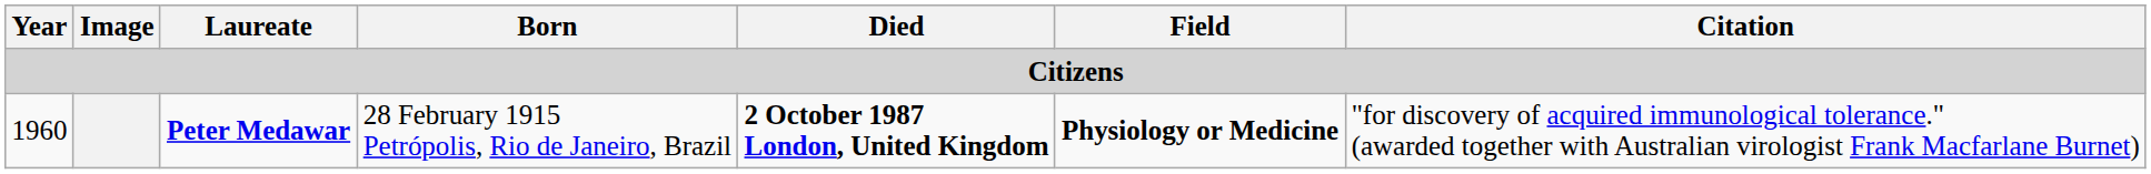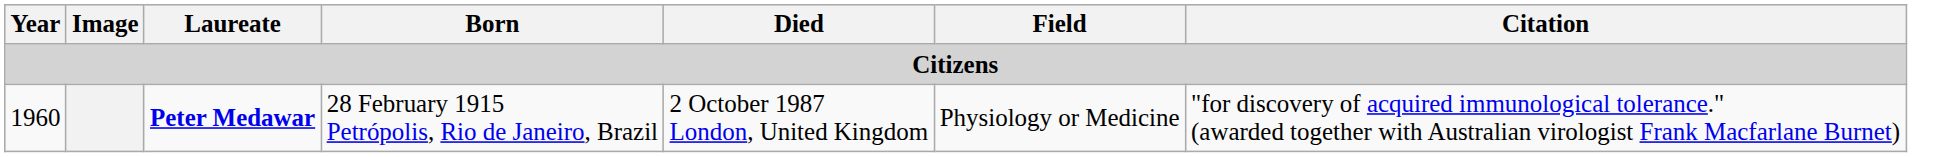1960 | Died: bold -> normal
1960 | Field: bold -> normal
